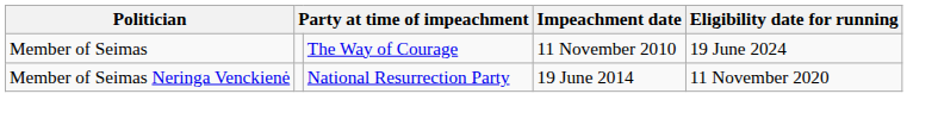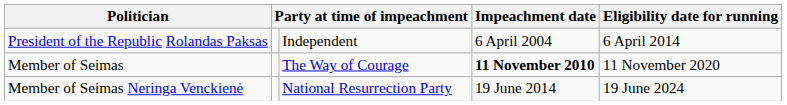+ row: President of the Republic Rolandas Paksas | Independent | 6 April 2004 | 6 April 2014
Member of Seimas | Impeachment date: normal -> bold
Member of Seimas | Eligibility date for running: 19 June 2024 -> 11 November 2020
Member of Seimas Neringa Venckienė | Eligibility date for running: 11 November 2020 -> 19 June 2024
